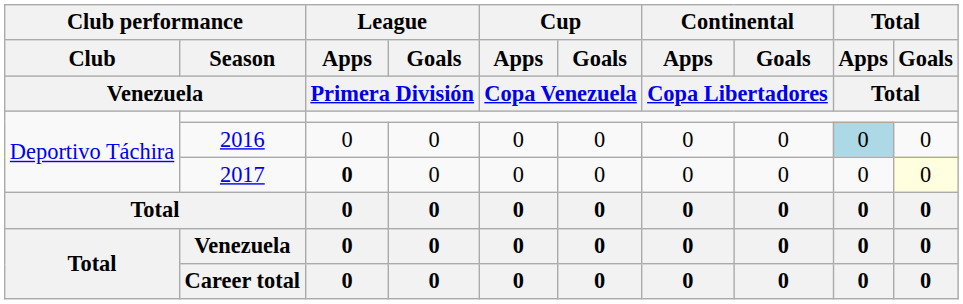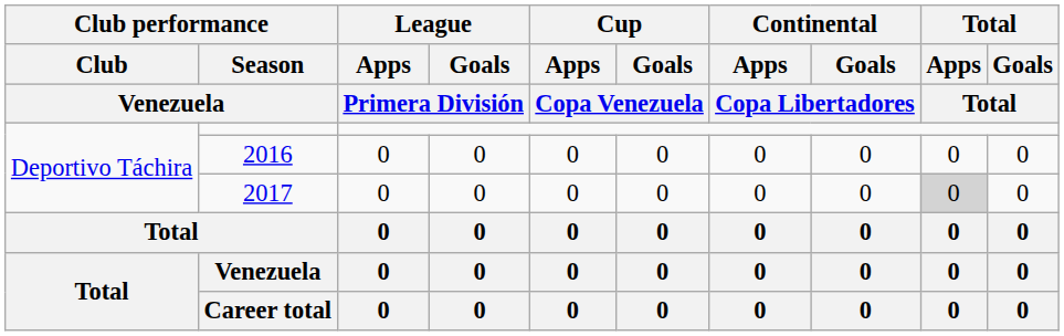2016 | Total / Apps / Total: lightblue background -> no background
2017 | League / Apps / Primera División: bold -> normal
2017 | Total / Apps / Total: no background -> lightgrey background
2017 | Total / Goals / Total: lightyellow background -> no background
